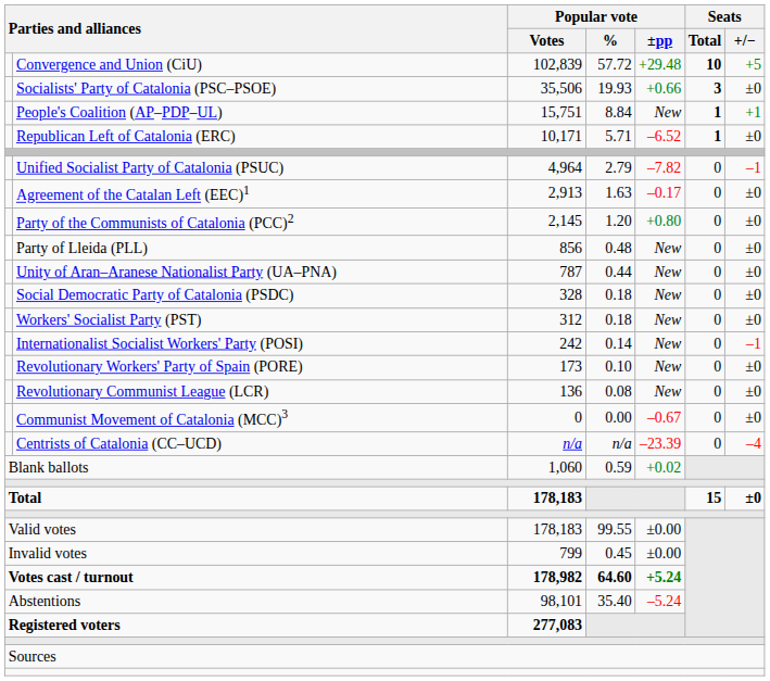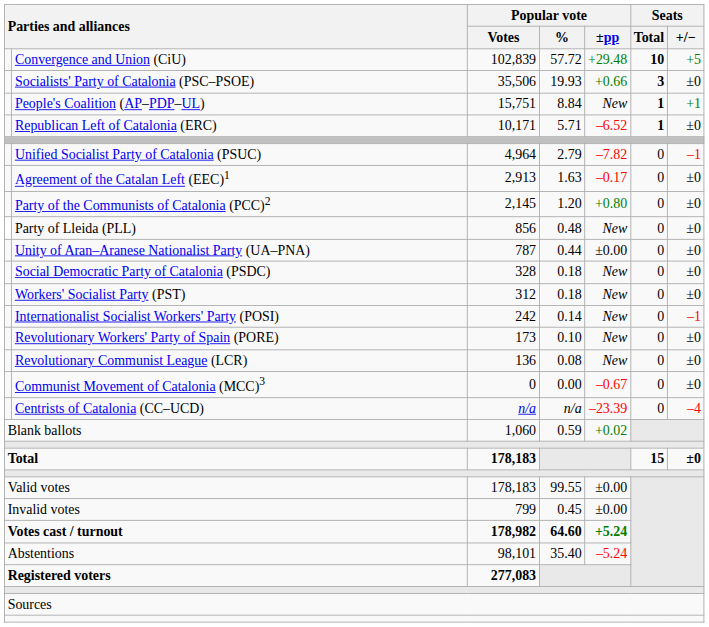Unity of Aran–Aranese Nationalist Party (UA–PNA) | Popular vote / ±pp: New -> ±0.00
